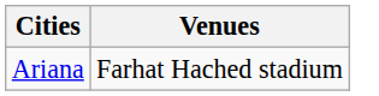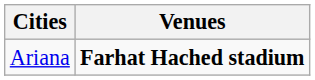Ariana | Venues: normal -> bold
